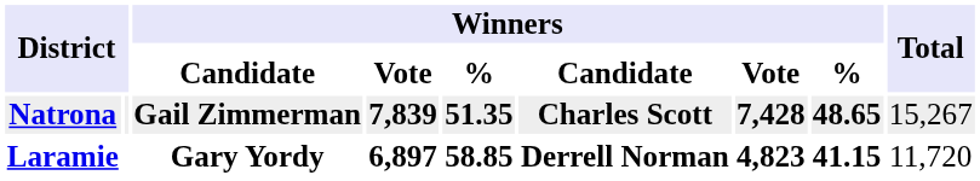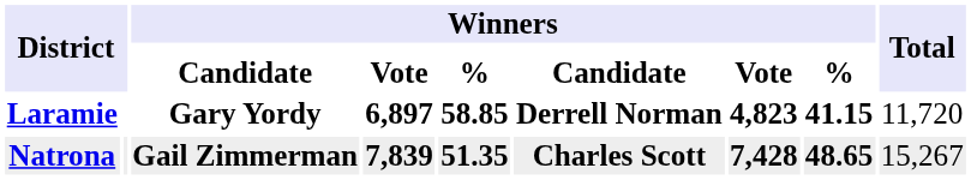rows swapped: Laramie <-> Natrona
